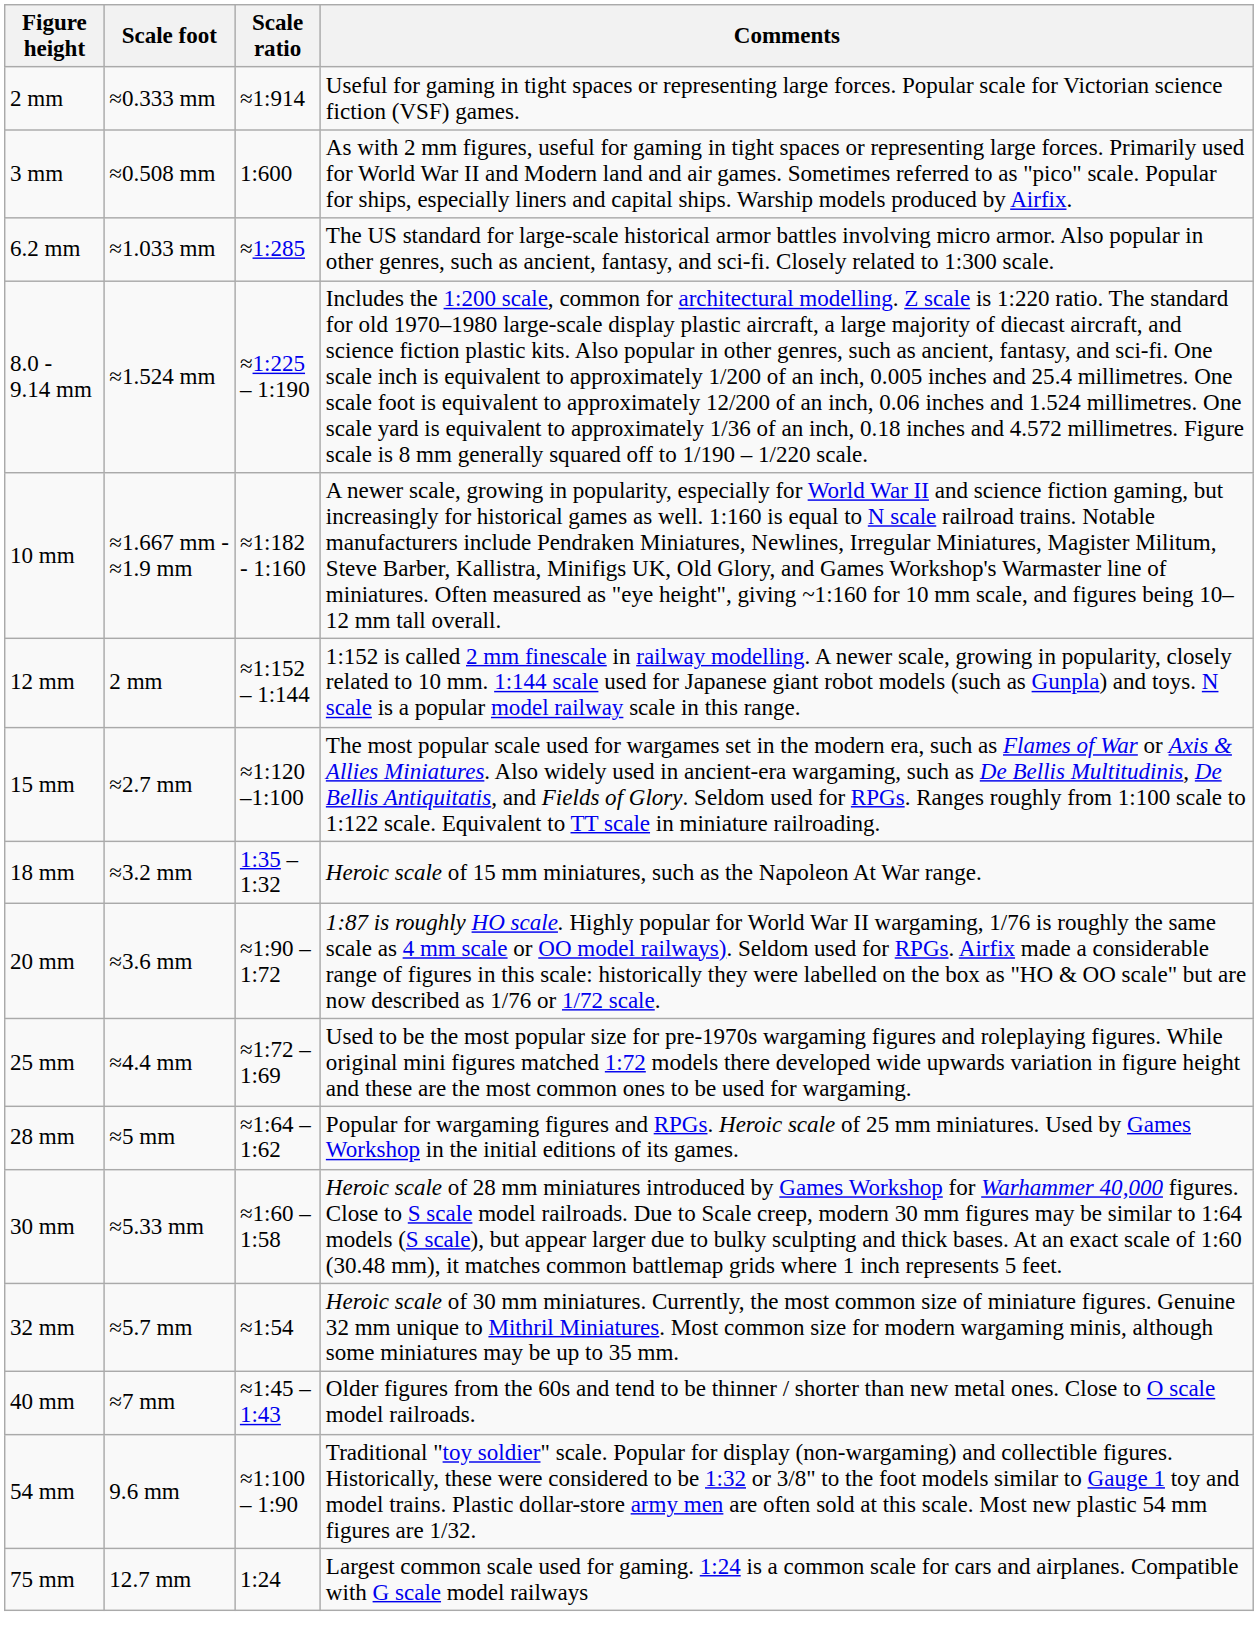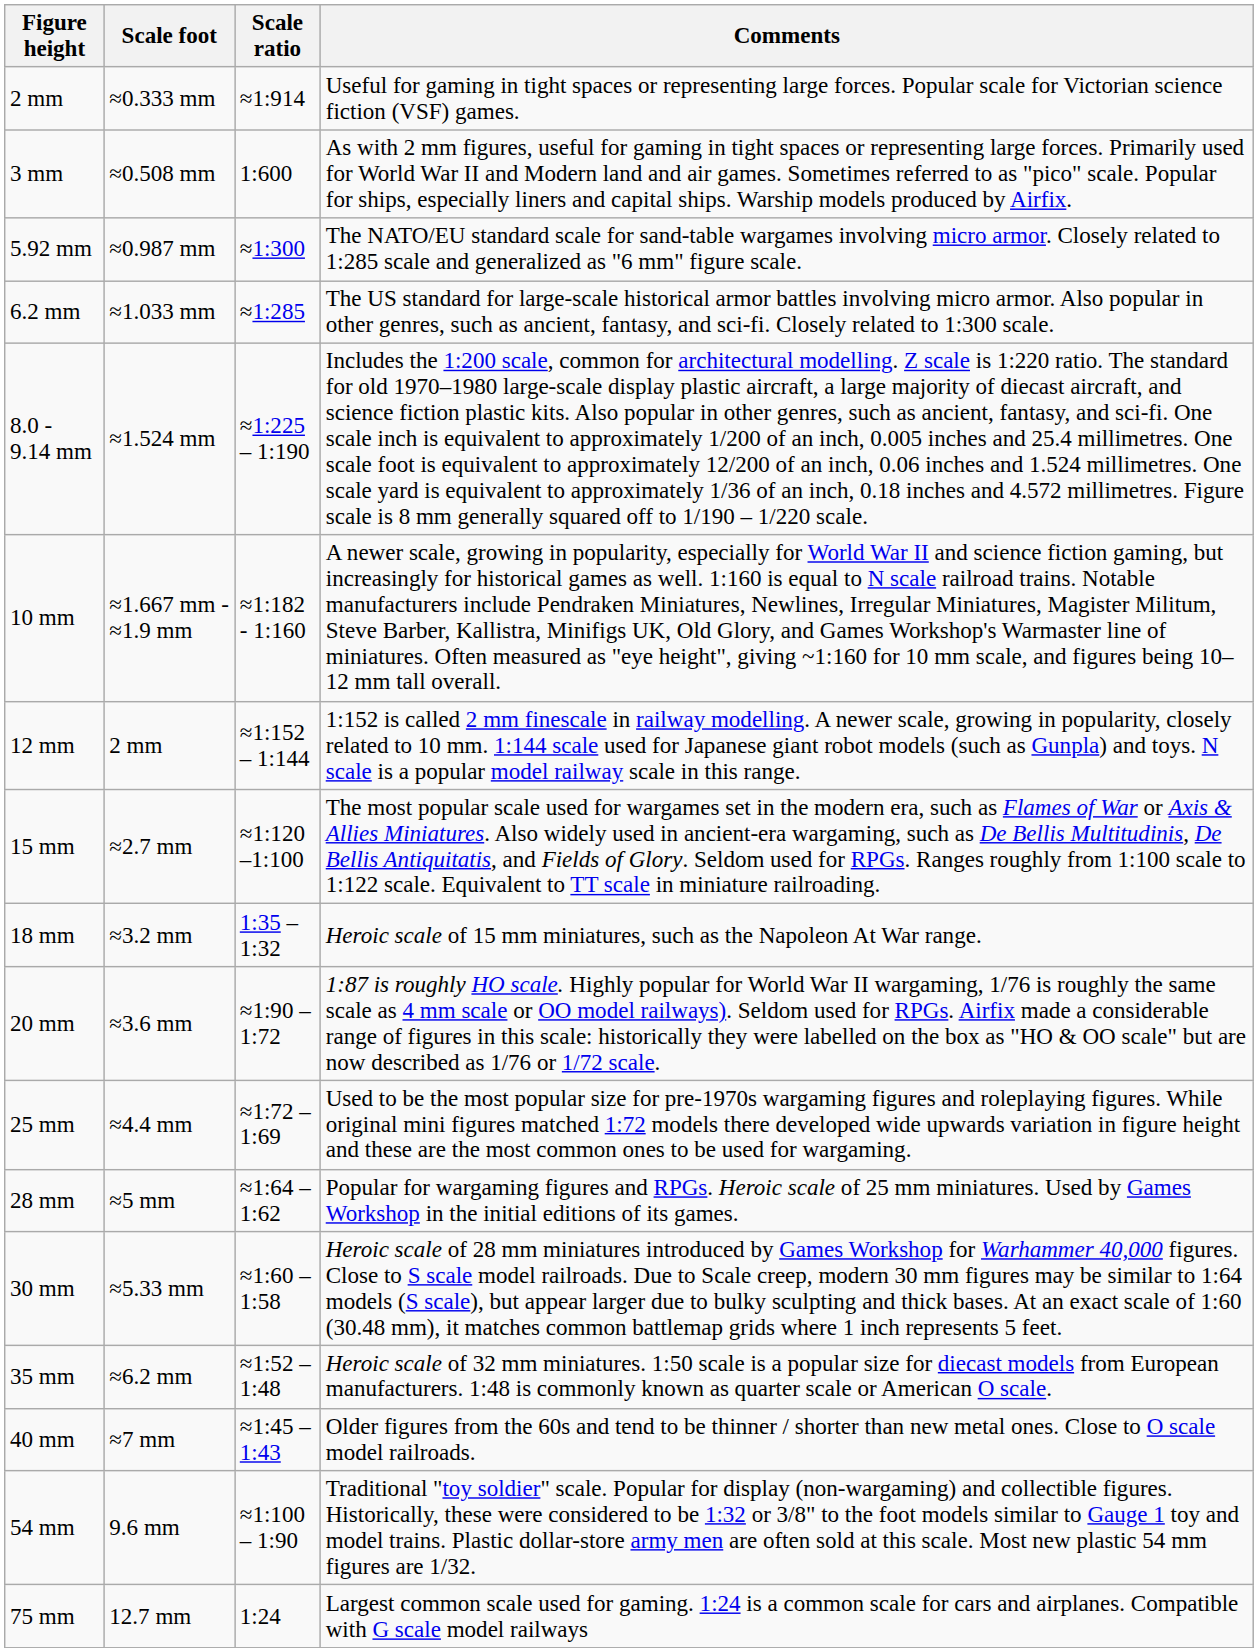+ row: 5.92 mm | ≈0.987 mm | ≈1:300 | The NATO/EU standard scale for sand-table wargames involving micro armor. Closely related to 1:285 scale and generalized as "6 mm" figure scale.
- row: 32 mm | ≈5.7 mm | ≈1:54 | Heroic scale of 30 mm miniatures. Currently, the most common size of miniature figures. Genuine 32 mm unique to Mithril Miniatures. Most common size for modern wargaming minis, although some miniatures may be up to 35 mm.
+ row: 35 mm | ≈6.2 mm | ≈1:52 – 1:48 | Heroic scale of 32 mm miniatures. 1:50 scale is a popular size for diecast models from European manufacturers. 1:48 is commonly known as quarter scale or American O scale.
